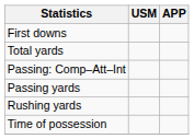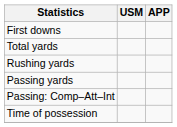rows swapped: Rushing yards <-> Passing: Comp–Att–Int
